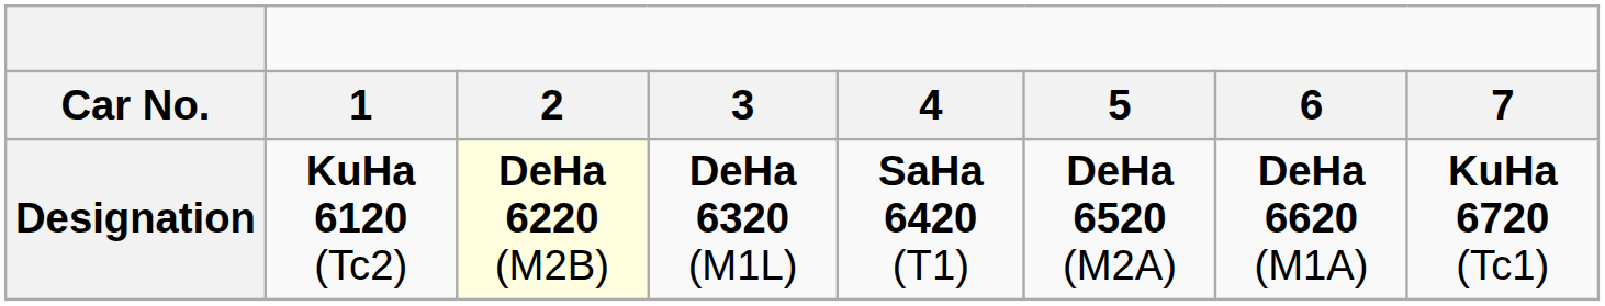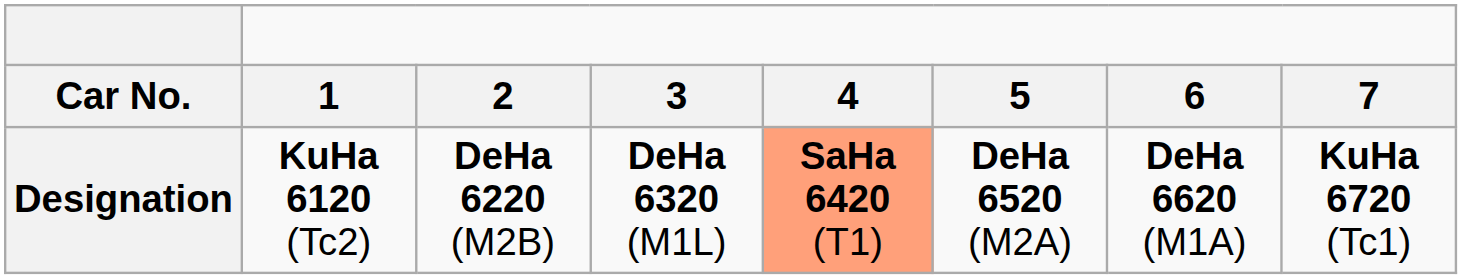Designation | column 3: lightyellow background -> no background
Designation | column 5: no background -> lightsalmon background
